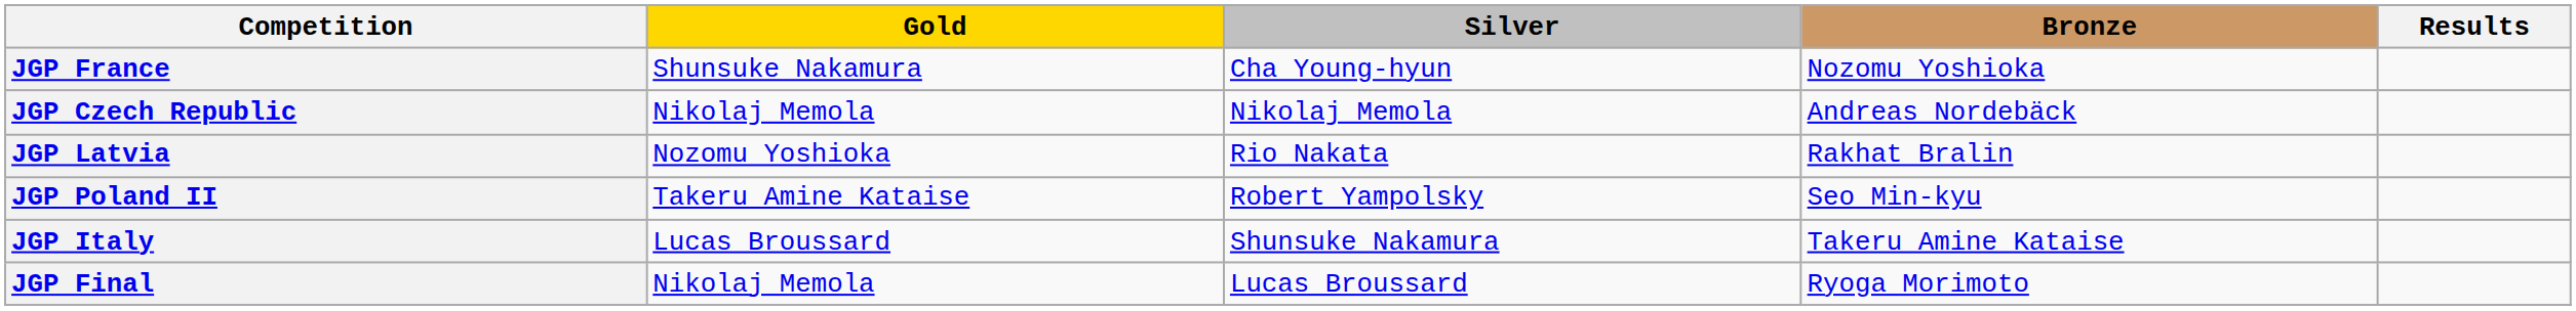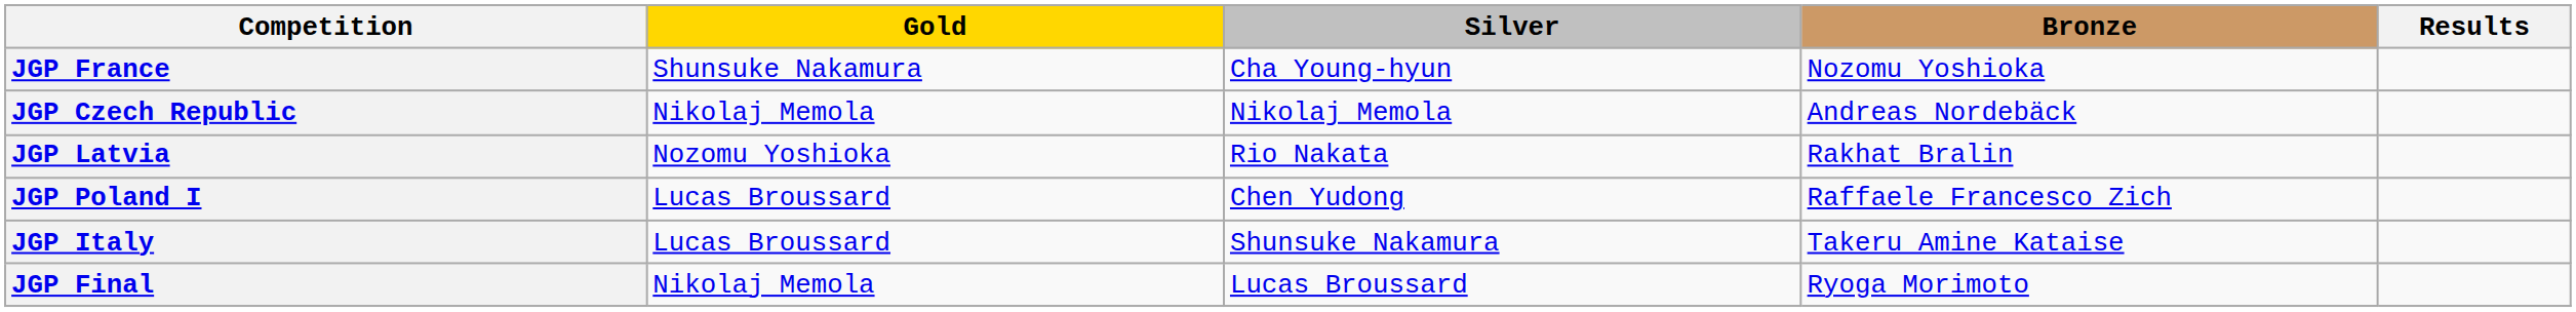+ row: JGP Poland I | Lucas Broussard | Chen Yudong | Raffaele Francesco Zich
- row: JGP Poland II | Takeru Amine Kataise | Robert Yampolsky | Seo Min-kyu
